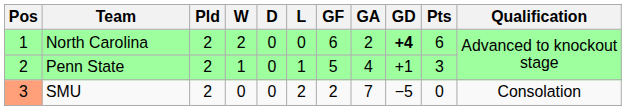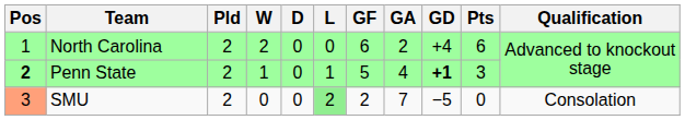North Carolina | GD: bold -> normal
Penn State | Pos: normal -> bold
Penn State | GD: normal -> bold
SMU | L: no background -> lightgreen background
